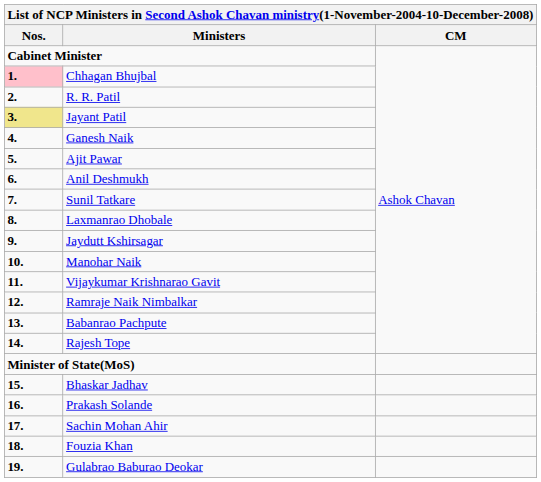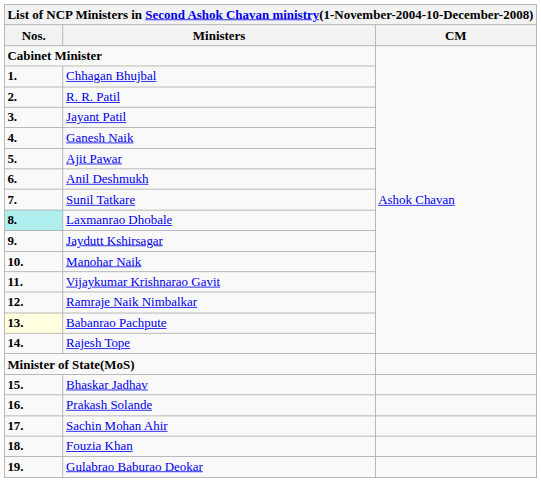Chhagan Bhujbal | Nos.: pink background -> no background
Jayant Patil | Nos.: khaki background -> no background
Laxmanrao Dhobale | Nos.: no background -> paleturquoise background
Babanrao Pachpute | Nos.: no background -> lightyellow background
